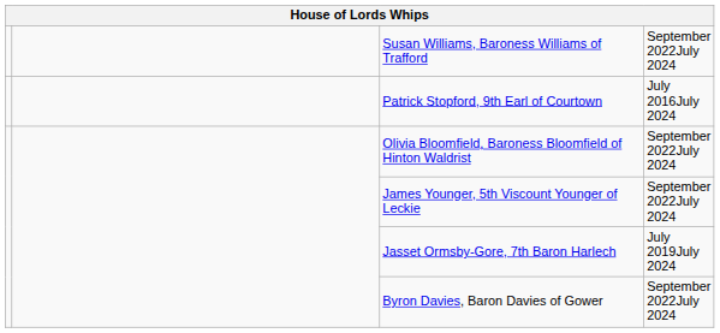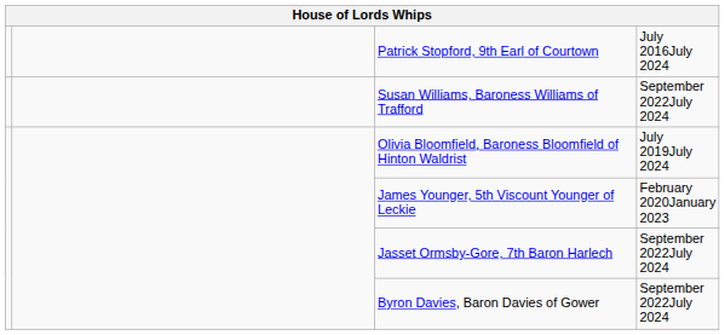rows swapped: Susan Williams, Baroness Williams of Trafford <-> Patrick Stopford, 9th Earl of Courtown
Olivia Bloomfield, Baroness Bloomfield of Hinton Waldrist | column 4: September 2022July 2024 -> July 2019July 2024
James Younger, 5th Viscount Younger of Leckie | column 4: September 2022July 2024 -> February 2020January 2023
Jasset Ormsby-Gore, 7th Baron Harlech | column 4: July 2019July 2024 -> September 2022July 2024
